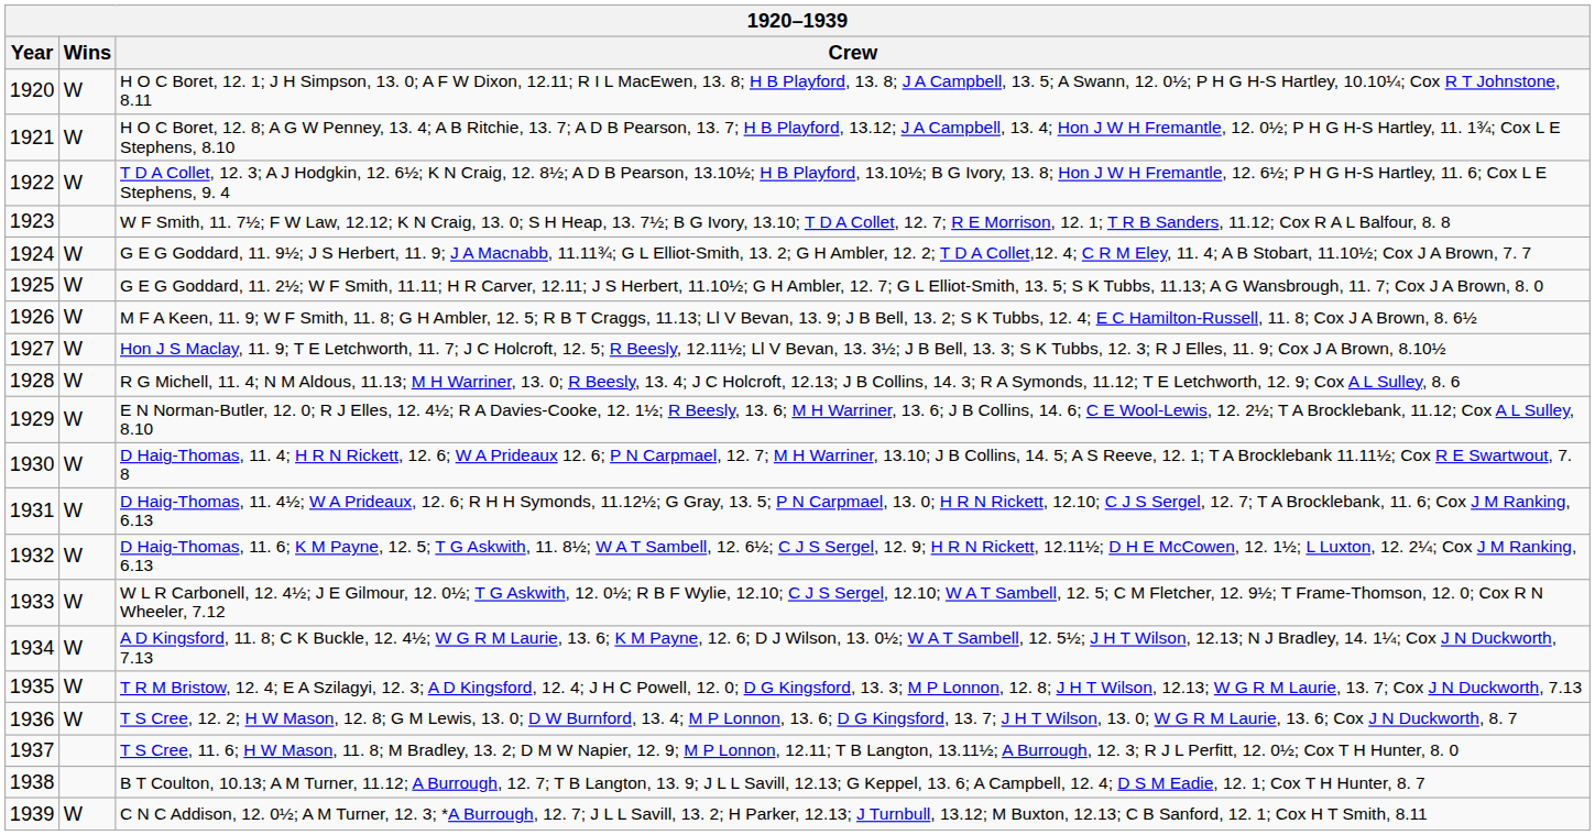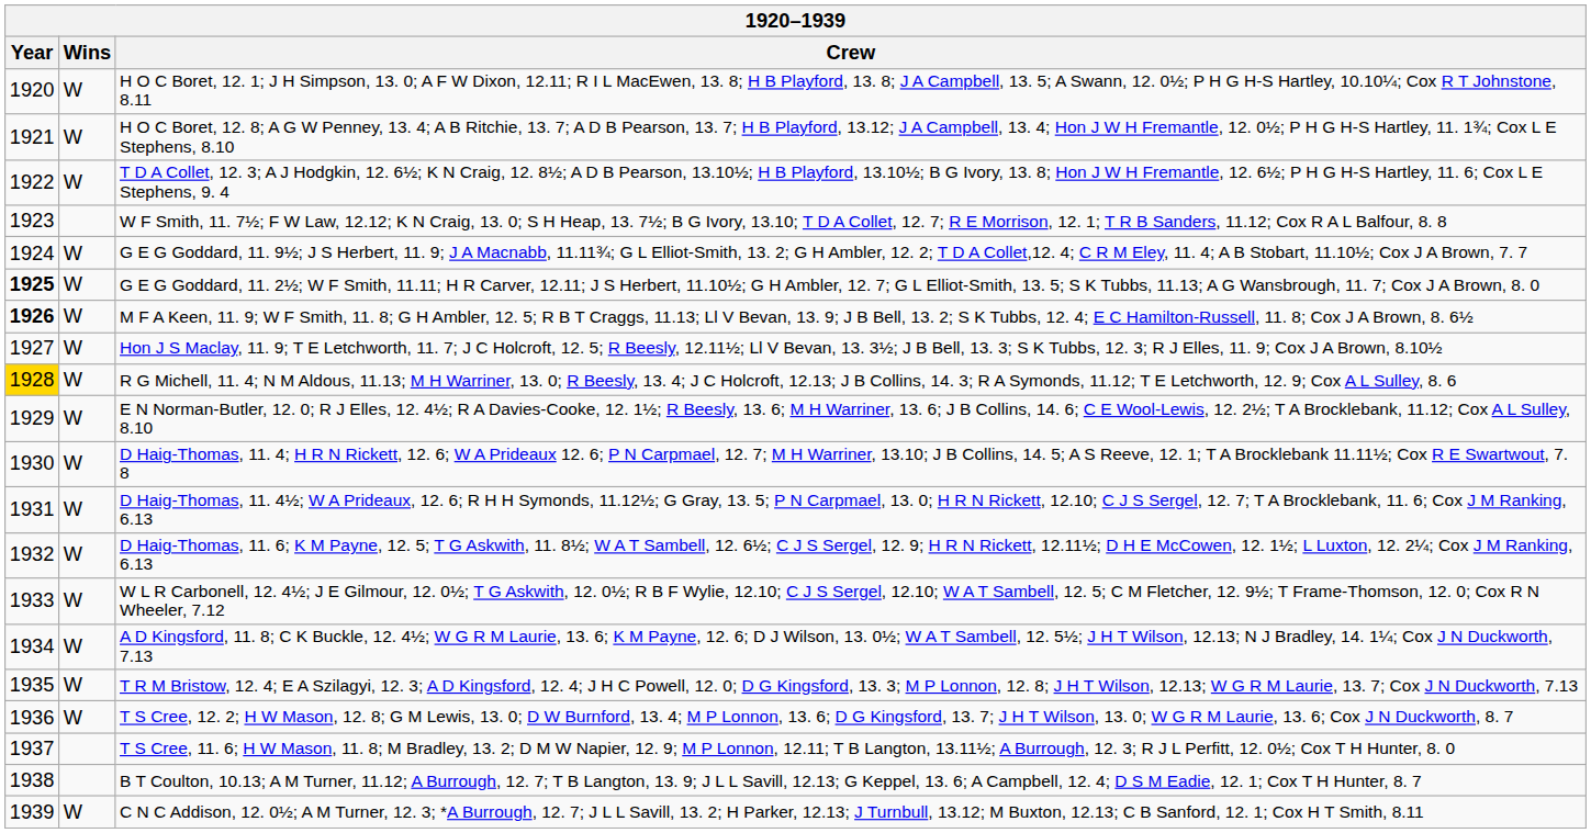row 8 | Year: normal -> bold
row 9 | Year: normal -> bold
row 11 | Year: no background -> gold background
